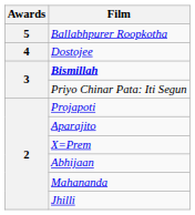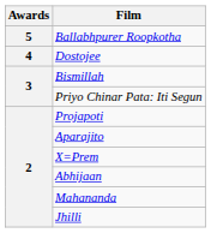Bismillah | Film: bold -> normal
